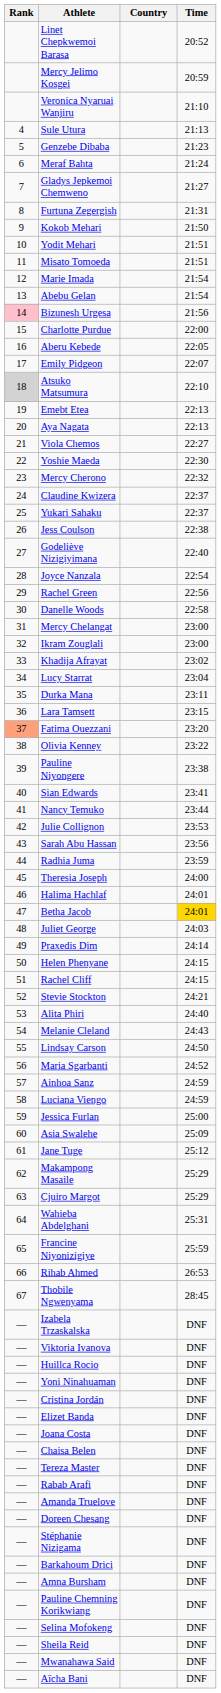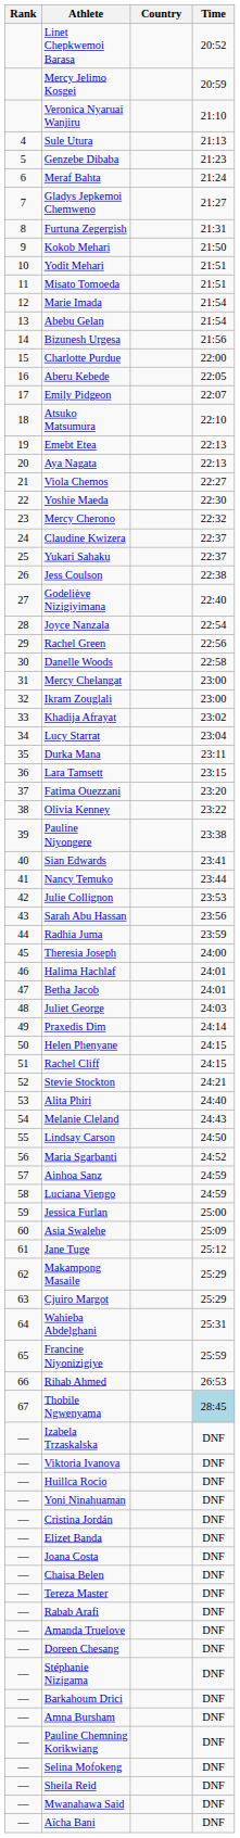Bizunesh Urgesa | Rank: pink background -> no background
Atsuko Matsumura | Rank: lightgrey background -> no background
Fatima Ouezzani | Rank: lightsalmon background -> no background
Betha Jacob | Time: gold background -> no background
Thobile Ngwenyama | Time: no background -> lightblue background
